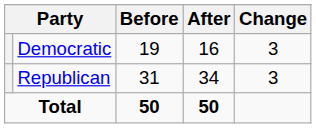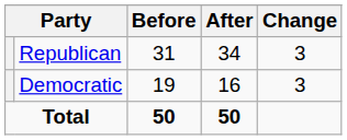rows swapped: Republican <-> Democratic
